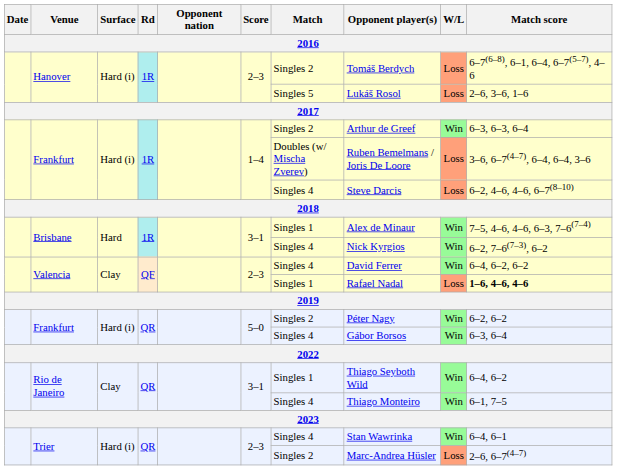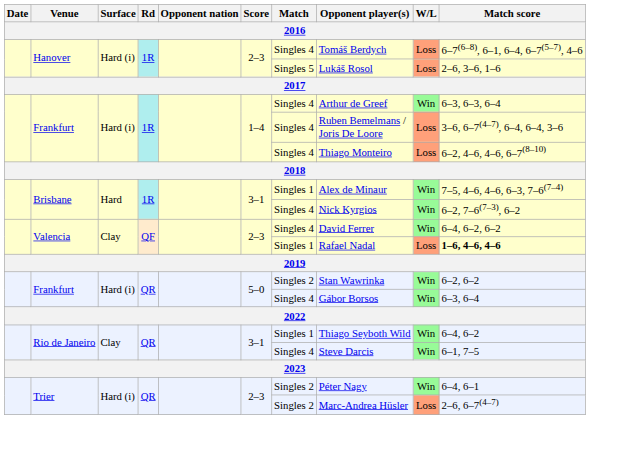row 3 | Match: Singles 2 -> Singles 4
row 6 | Match: Singles 2 -> Singles 4
row 7 | Match: Doubles (w/ Mischa Zverev) -> Singles 4
row 8 | Opponent player(s): Steve Darcis -> Thiago Monteiro
row 15 | Opponent player(s): Péter Nagy -> Stan Wawrinka
row 19 | Opponent player(s): Thiago Monteiro -> Steve Darcis
row 21 | Match: Singles 4 -> Singles 2
row 21 | Opponent player(s): Stan Wawrinka -> Péter Nagy
